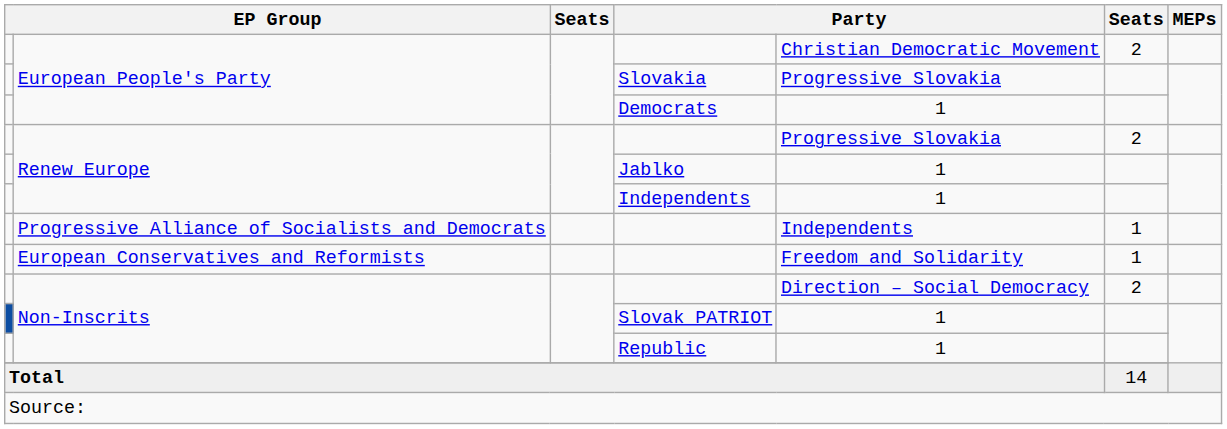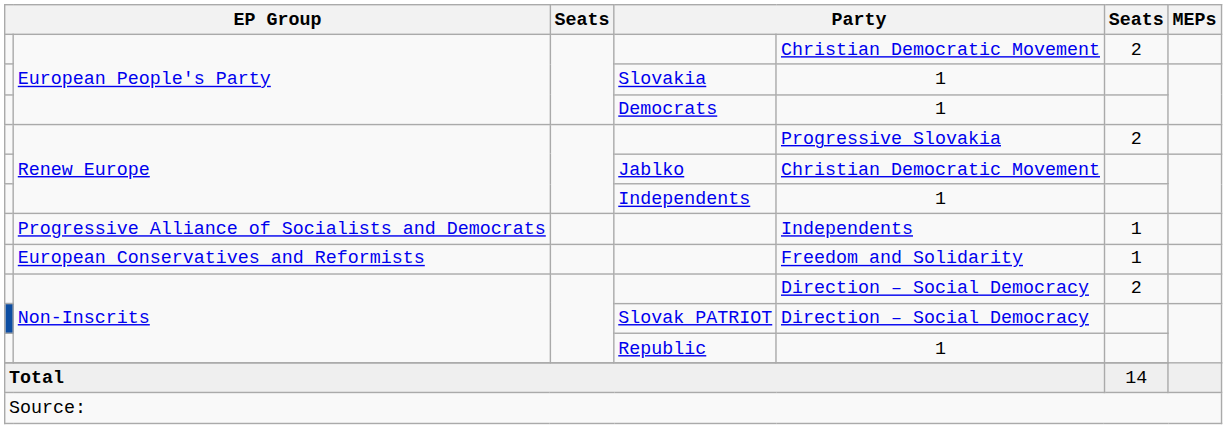Slovakia | column 5: Progressive Slovakia -> 1
Jablko | column 5: 1 -> Christian Democratic Movement
Slovak PATRIOT | column 5: 1 -> Direction – Social Democracy
